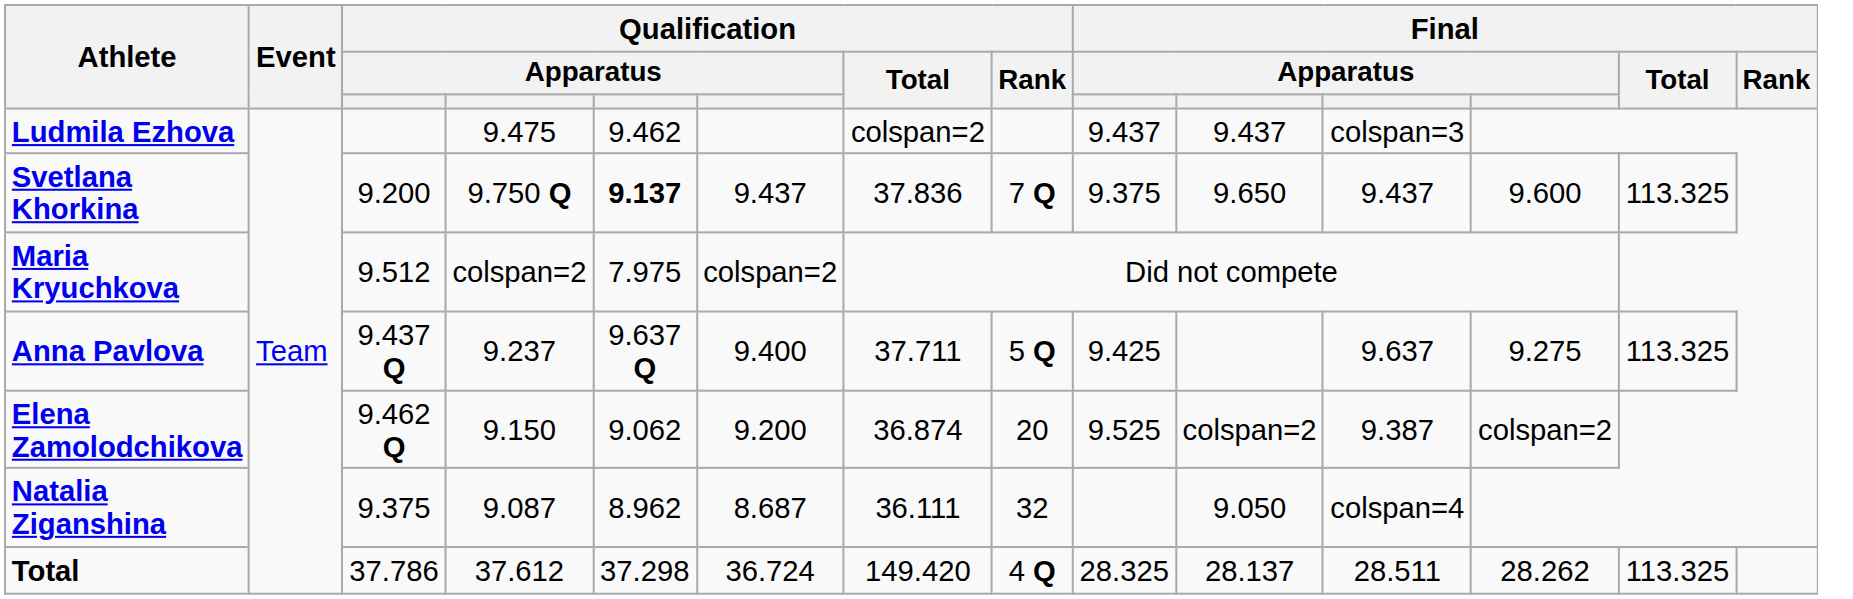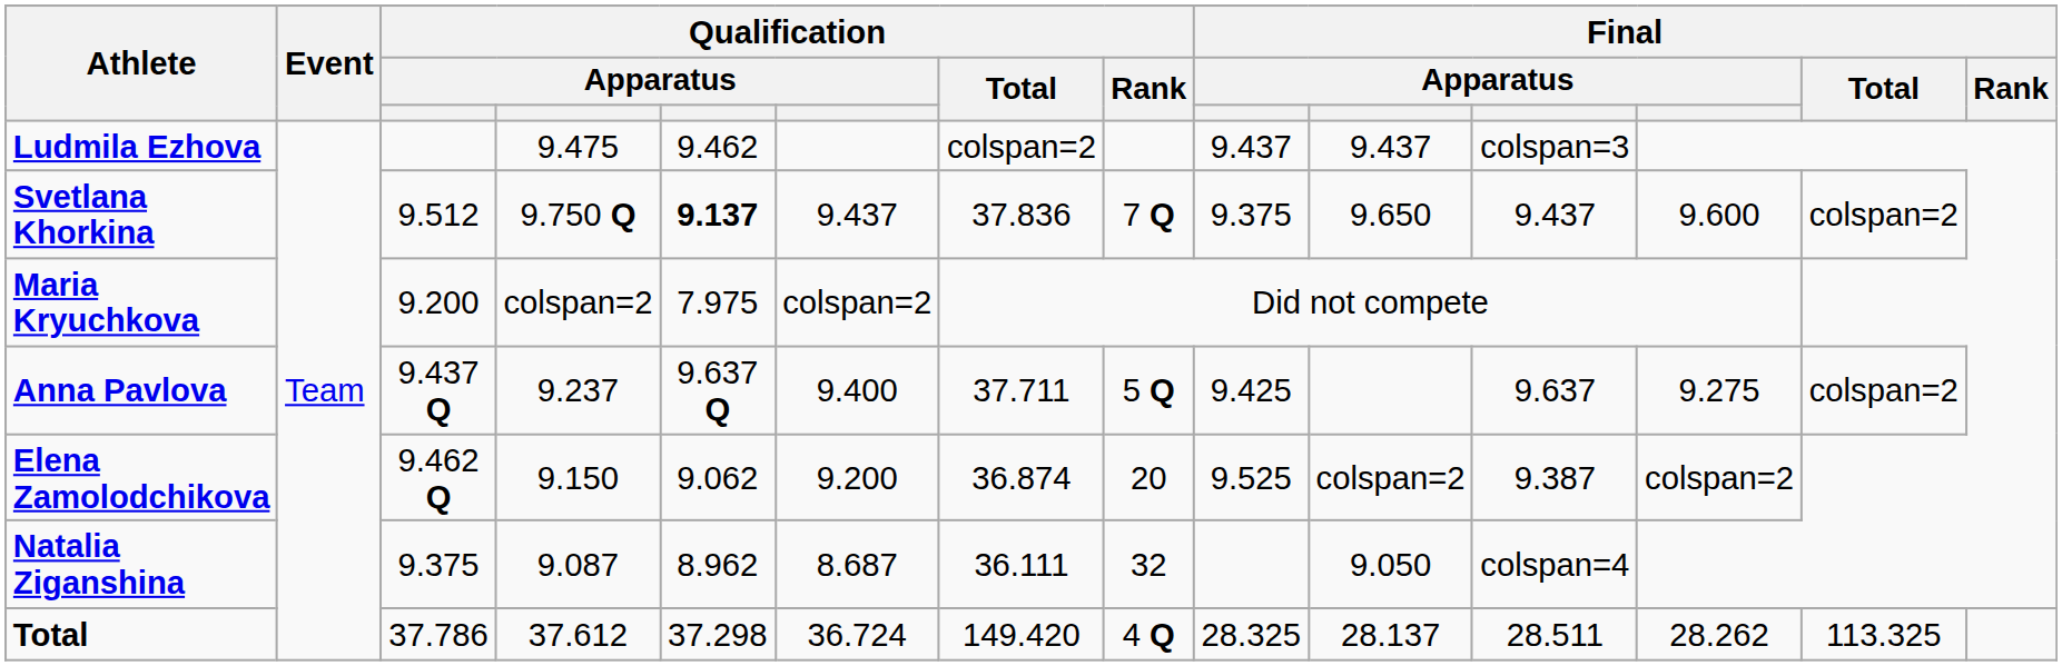Svetlana Khorkina | column 3: 9.200 -> 9.512
Svetlana Khorkina | Final / Total: 113.325 -> colspan=2
Maria Kryuchkova | column 3: 9.512 -> 9.200
Anna Pavlova | Final / Total: 113.325 -> colspan=2
